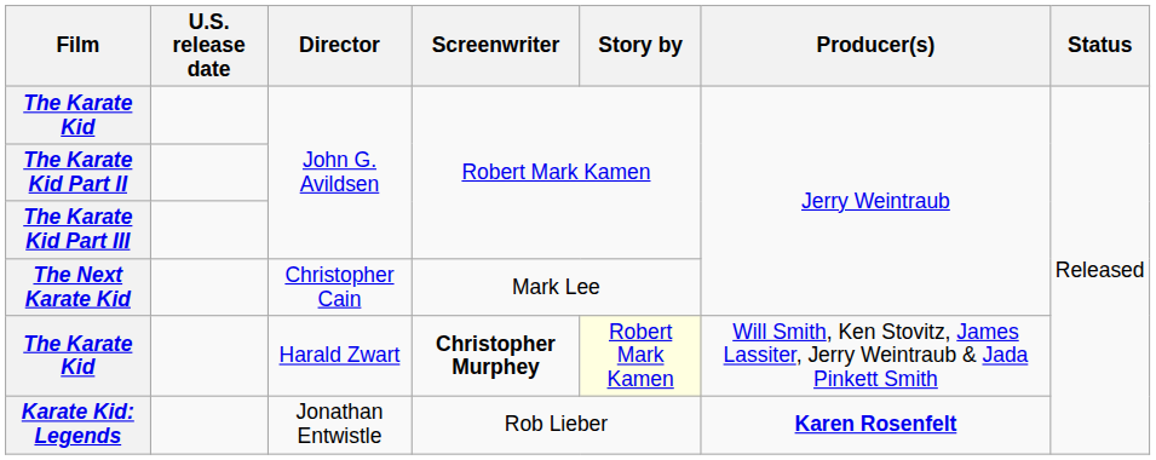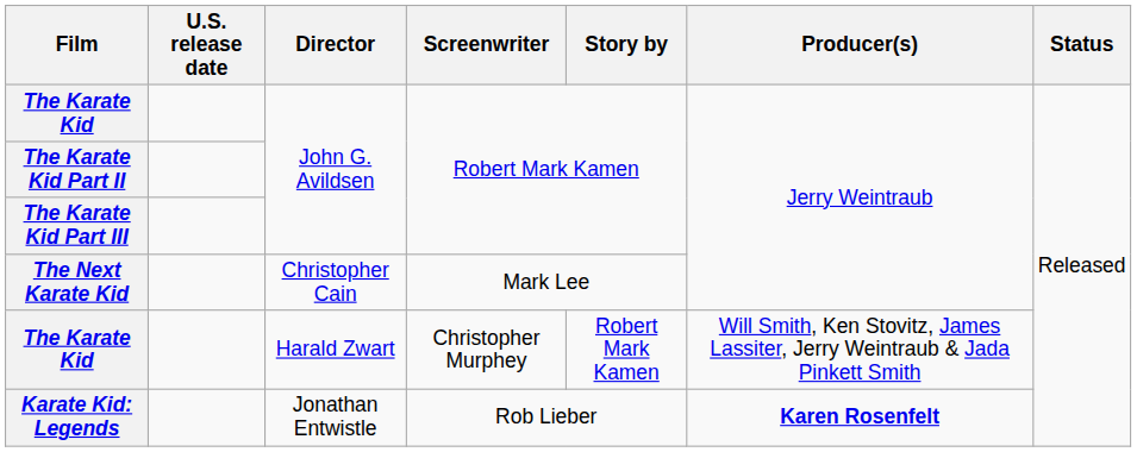The Karate Kid / Harald Zwart | Screenwriter: bold -> normal
The Karate Kid / Harald Zwart | Story by: lightyellow background -> no background
